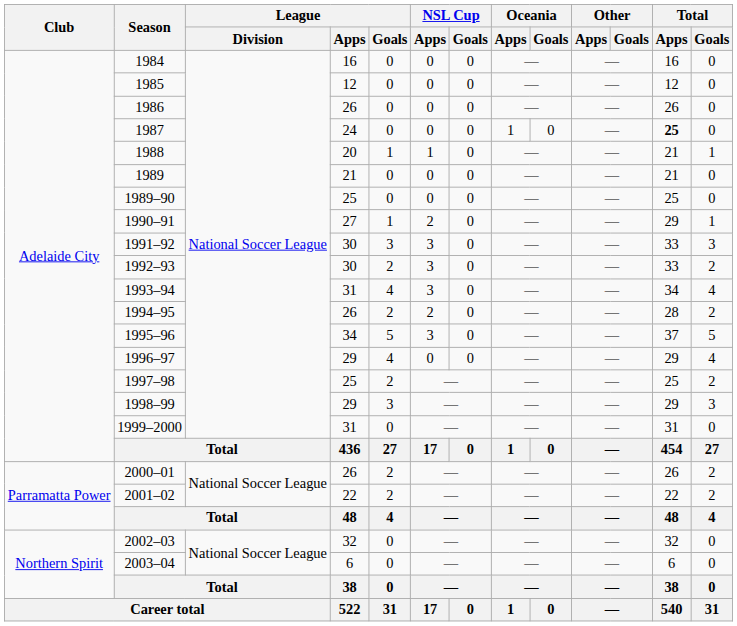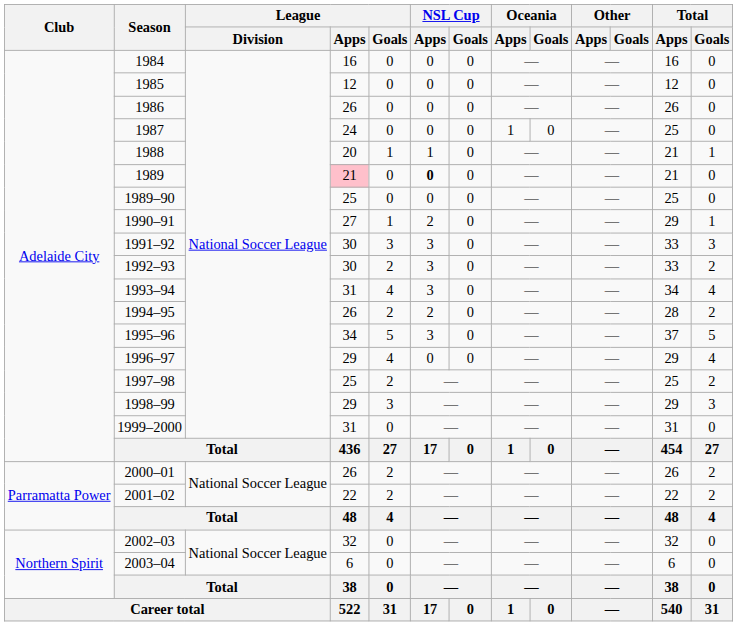1987 | Total / Apps: bold -> normal
1989 | League / Apps: no background -> pink background
1989 | NSL Cup / Apps: normal -> bold
